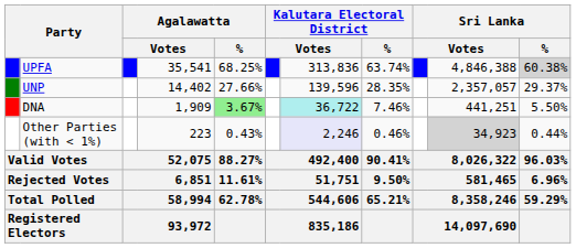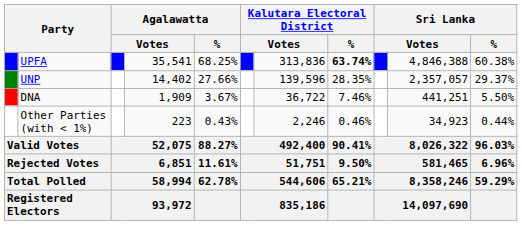UPFA | Kalutara Electoral District / %: normal -> bold
UPFA | Sri Lanka / %: lightgrey background -> no background
DNA | Agalawatta / %: lightgreen background -> no background
DNA | column 7: paleturquoise background -> no background
Other Parties (with < 1%) | column 7: lavender background -> no background
Other Parties (with < 1%) | column 10: lightgrey background -> no background
